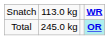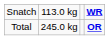row 2 | column 4: paleturquoise background -> no background
